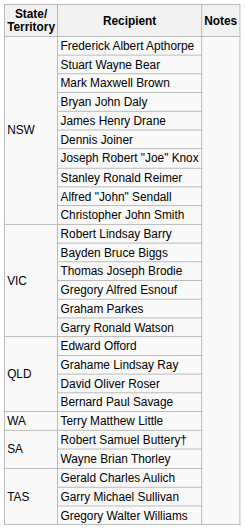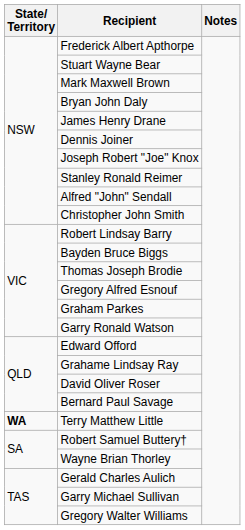Terry Matthew Little | State/ Territory: normal -> bold
